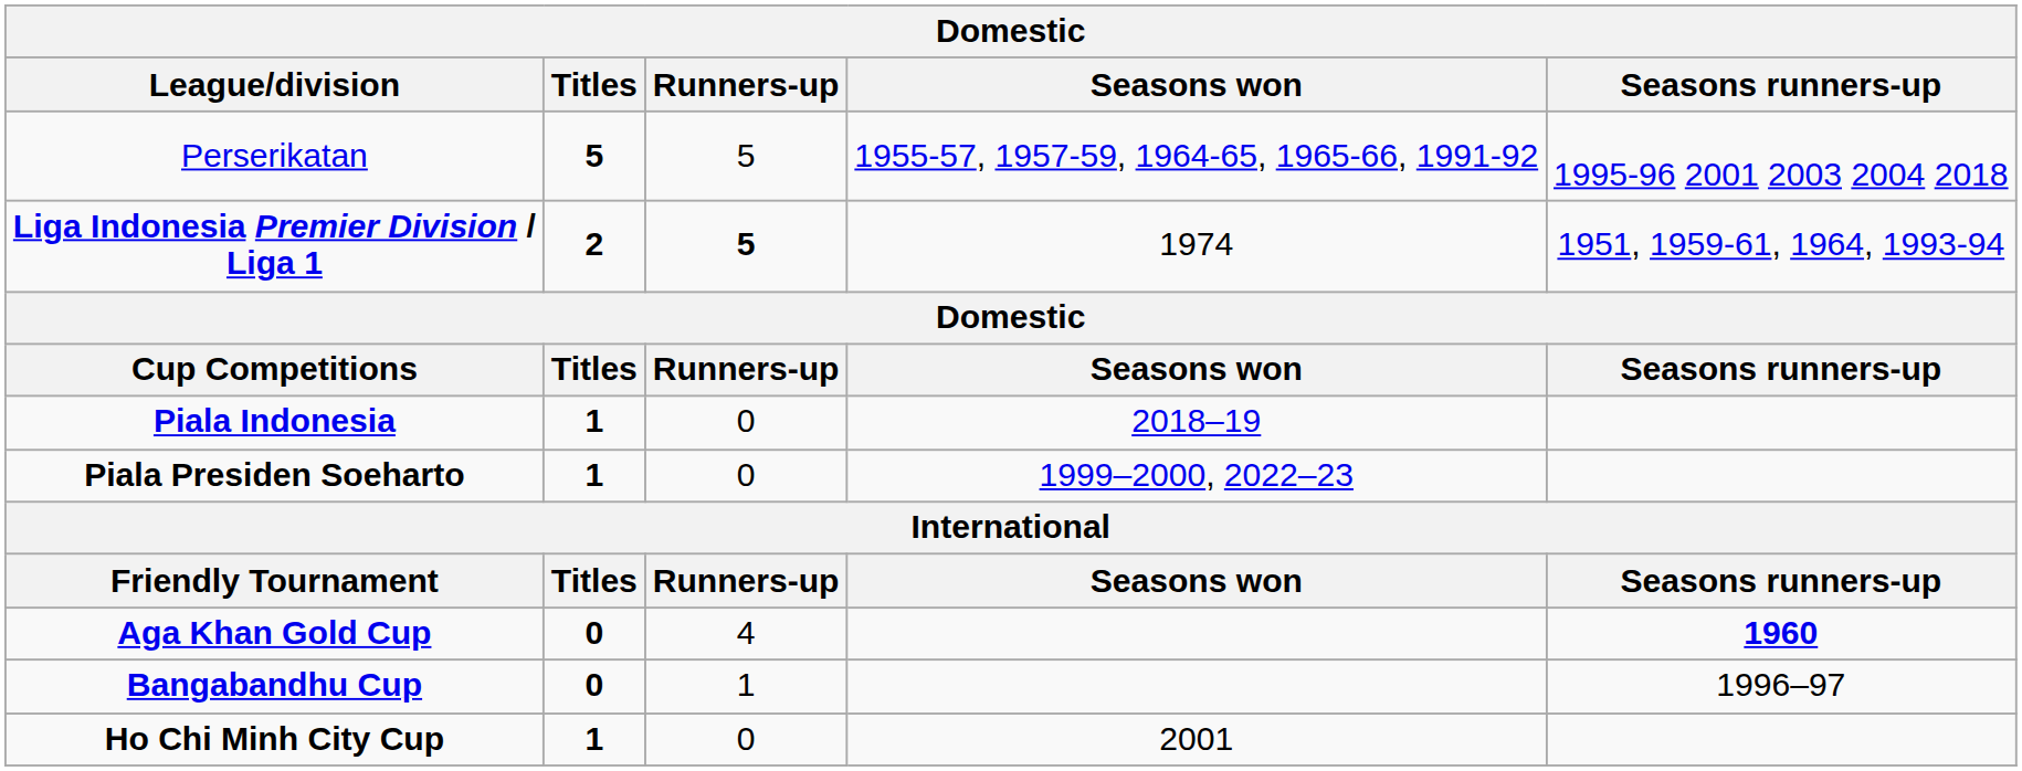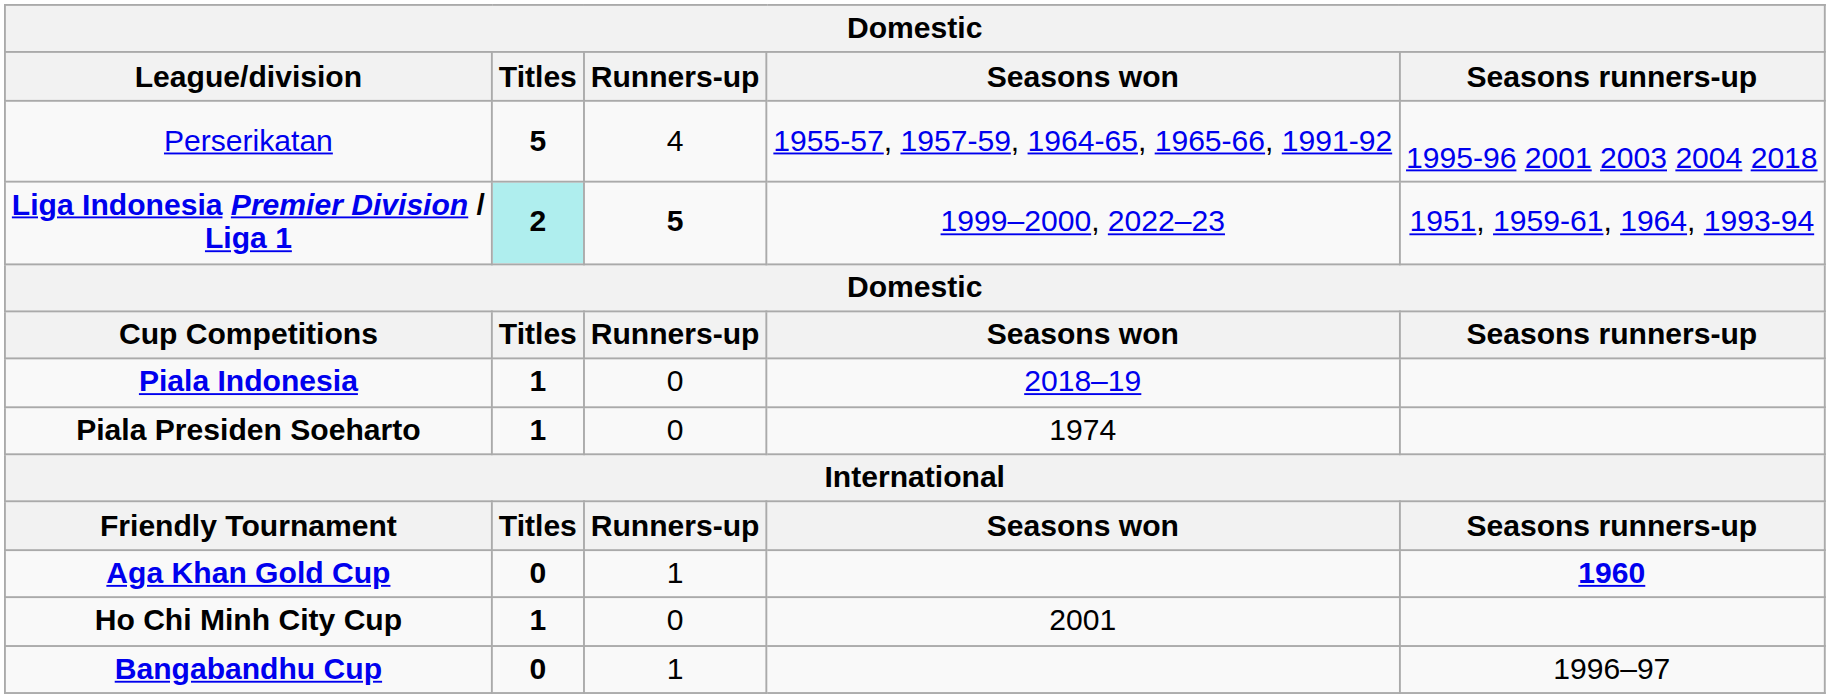Perserikatan | Runners-up: 5 -> 4
Liga Indonesia Premier Division / Liga 1 | Titles: no background -> paleturquoise background
Liga Indonesia Premier Division / Liga 1 | Seasons won: 1974 -> 1999–2000, 2022–23
Piala Presiden Soeharto | Seasons won: 1999–2000, 2022–23 -> 1974
Aga Khan Gold Cup | Runners-up: 4 -> 1
rows swapped: Bangabandhu Cup <-> Ho Chi Minh City Cup
